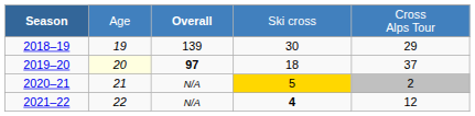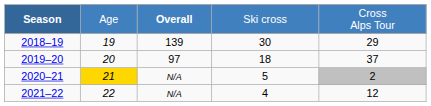2019–20 | column 2: lightyellow background -> no background
2019–20 | column 3: bold -> normal
2020–21 | column 2: no background -> gold background
2020–21 | column 4: gold background -> no background
2021–22 | column 4: bold -> normal
